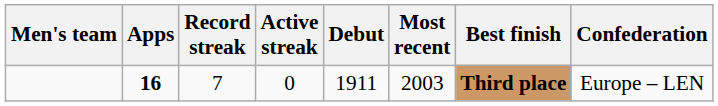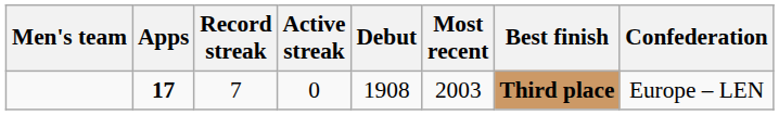row 2 | Apps: 16 -> 17
row 2 | Debut: 1911 -> 1908
